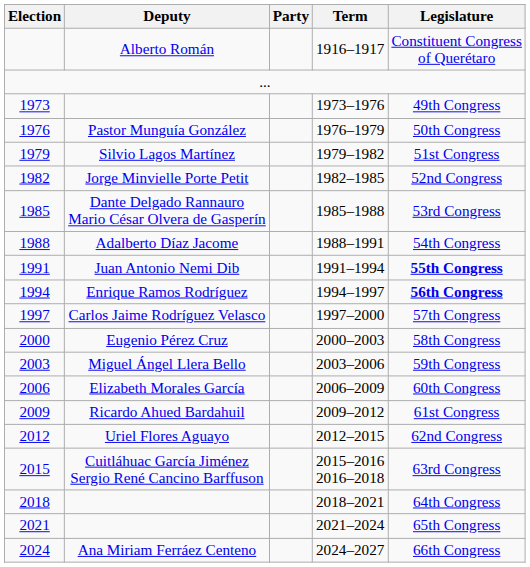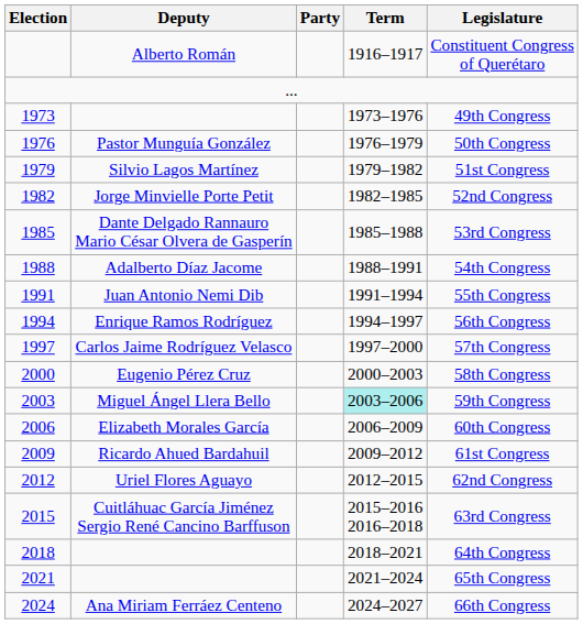Juan Antonio Nemi Dib | Legislature: bold -> normal
Enrique Ramos Rodríguez | Legislature: bold -> normal
Miguel Ángel Llera Bello | Term: no background -> paleturquoise background
